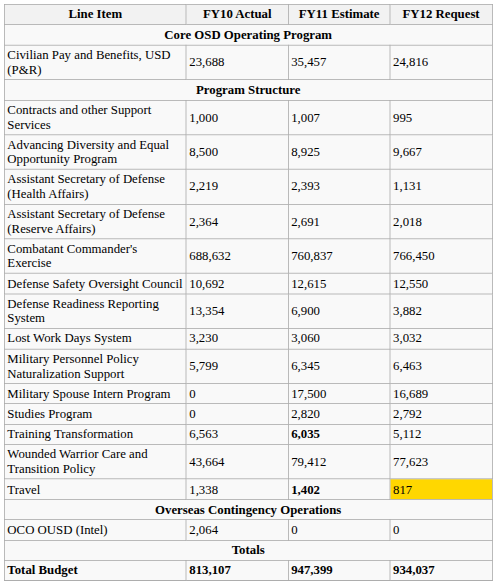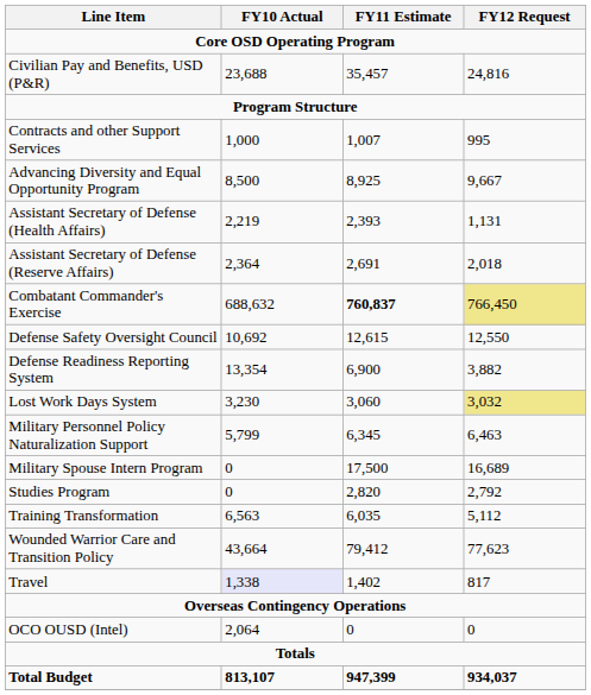Combatant Commander's Exercise | FY11 Estimate: normal -> bold
Combatant Commander's Exercise | FY12 Request: no background -> khaki background
Lost Work Days System | FY12 Request: no background -> khaki background
Training Transformation | FY11 Estimate: bold -> normal
Travel | FY10 Actual: no background -> lavender background
Travel | FY11 Estimate: bold -> normal
Travel | FY12 Request: gold background -> no background
